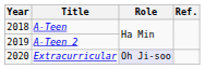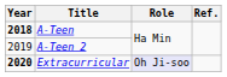A-Teen | Year: normal -> bold
Extracurricular | Year: normal -> bold
